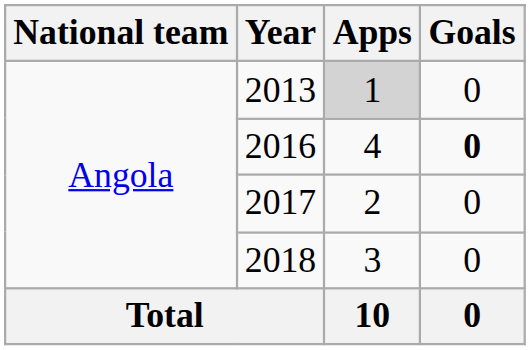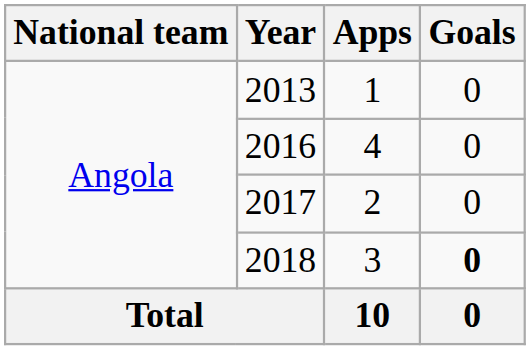2013 | Apps: lightgrey background -> no background
2016 | Goals: bold -> normal
2018 | Goals: normal -> bold
